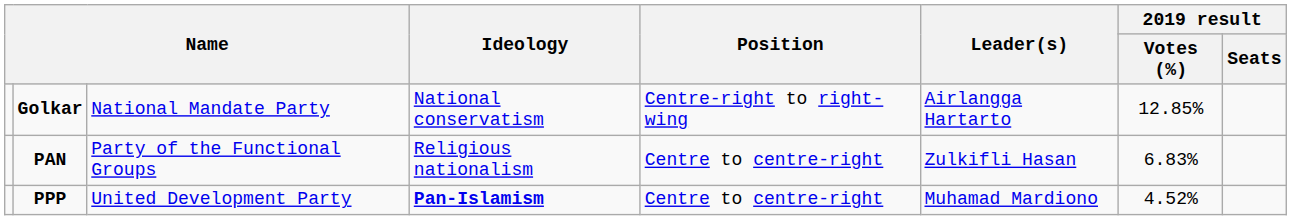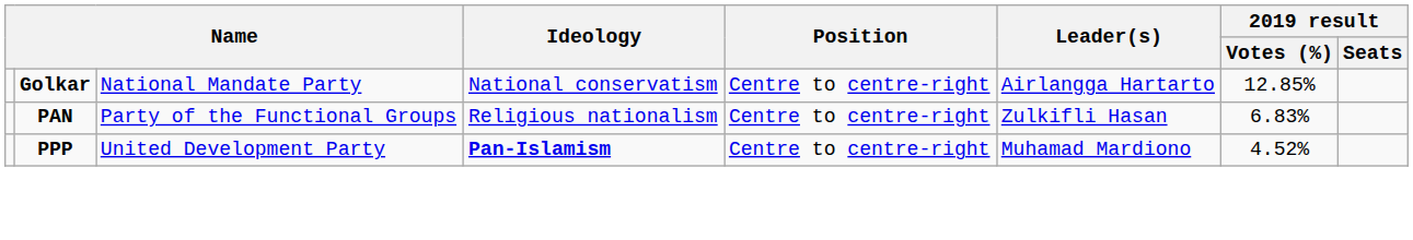Golkar | Position: Centre-right to right-wing -> Centre to centre-right
